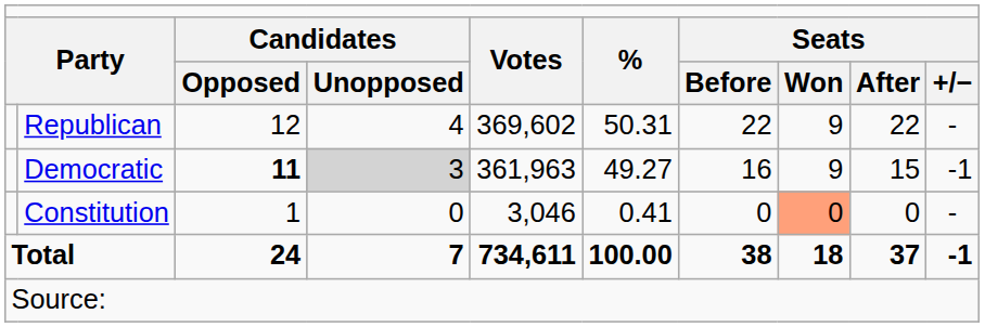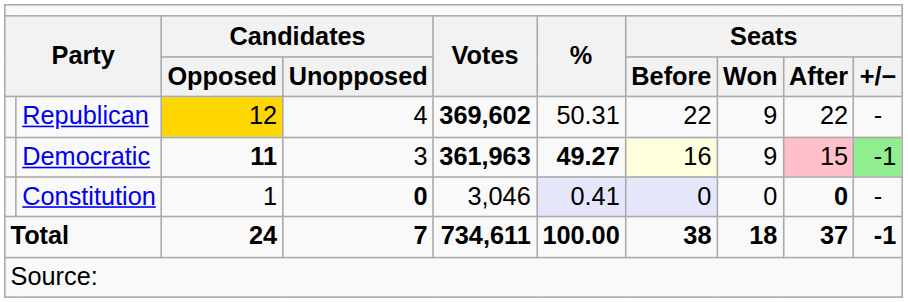Republican | column 3: no background -> gold background
Republican | column 5: normal -> bold
Democratic | column 4: lightgrey background -> no background
Democratic | column 5: normal -> bold
Democratic | column 6: normal -> bold
Democratic | column 7: no background -> lightyellow background
Democratic | column 9: no background -> pink background
Democratic | column 10: no background -> lightgreen background
Constitution | column 4: normal -> bold
Constitution | column 6: no background -> lavender background
Constitution | column 7: no background -> lavender background
Constitution | column 8: lightsalmon background -> no background
Constitution | column 9: normal -> bold
